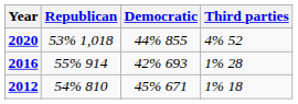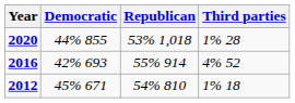columns swapped: Republican <-> Democratic
2020 | Third parties: 4% 52 -> 1% 28
2016 | Third parties: 1% 28 -> 4% 52
